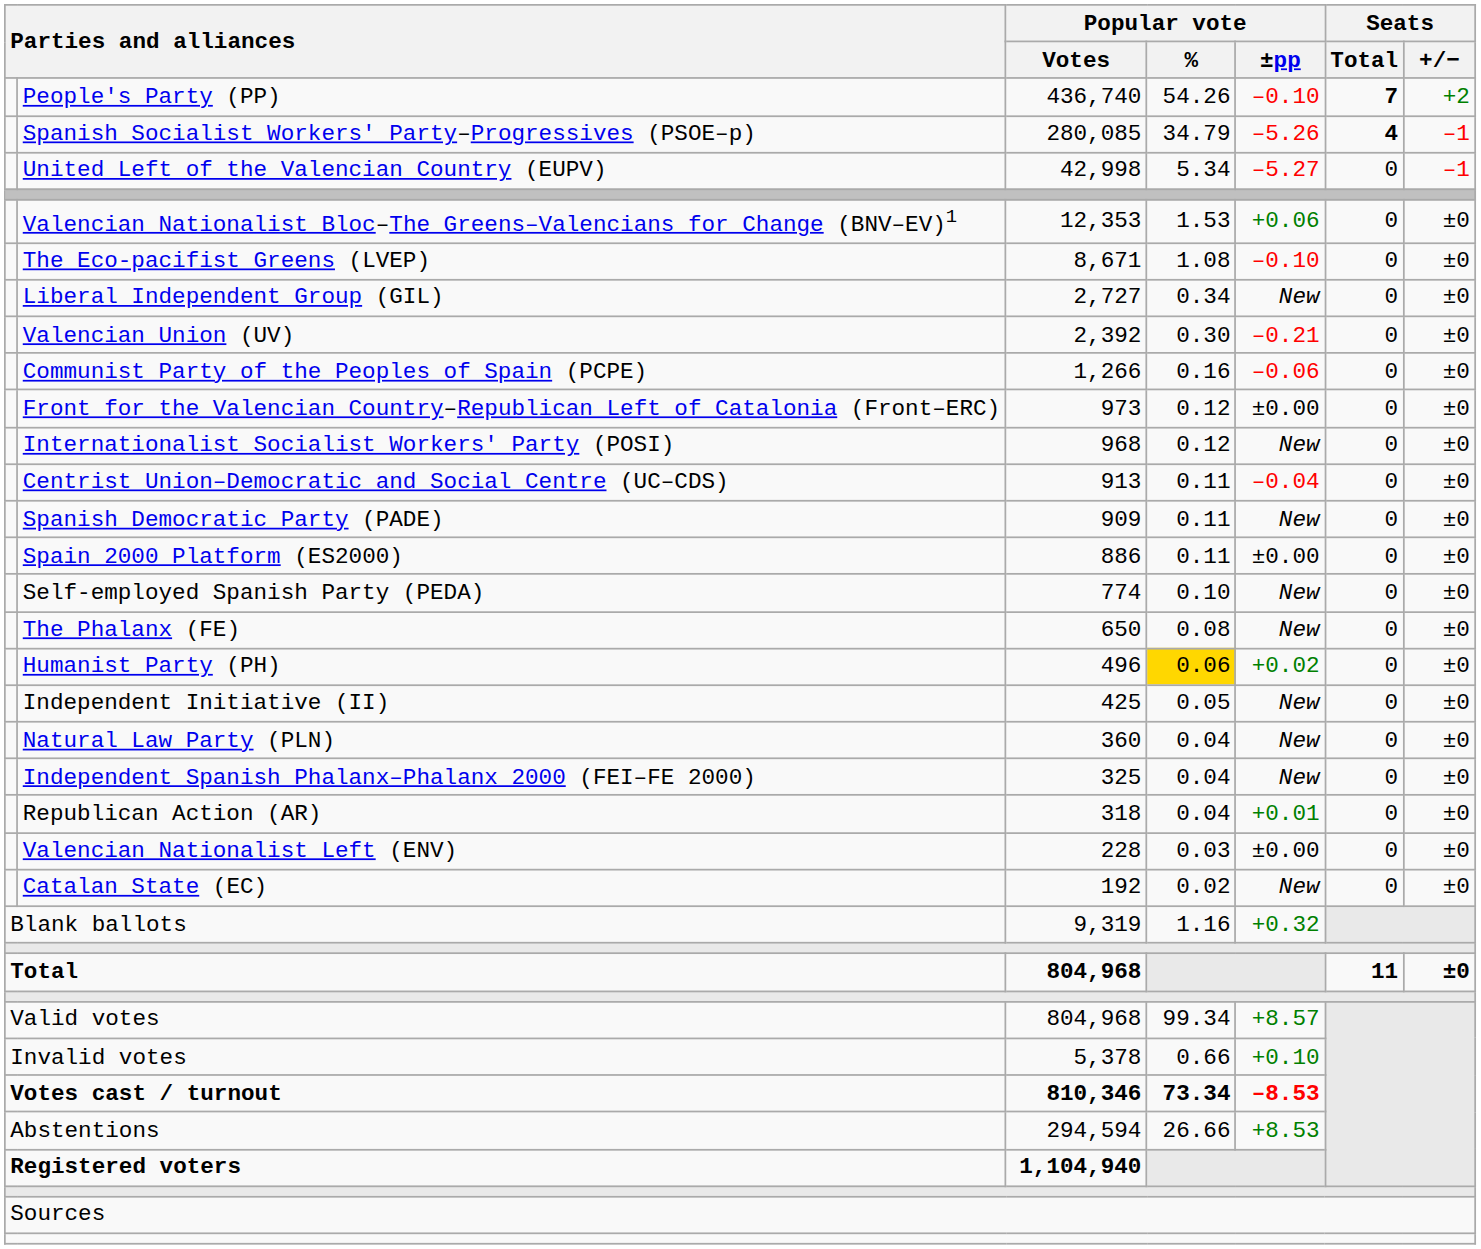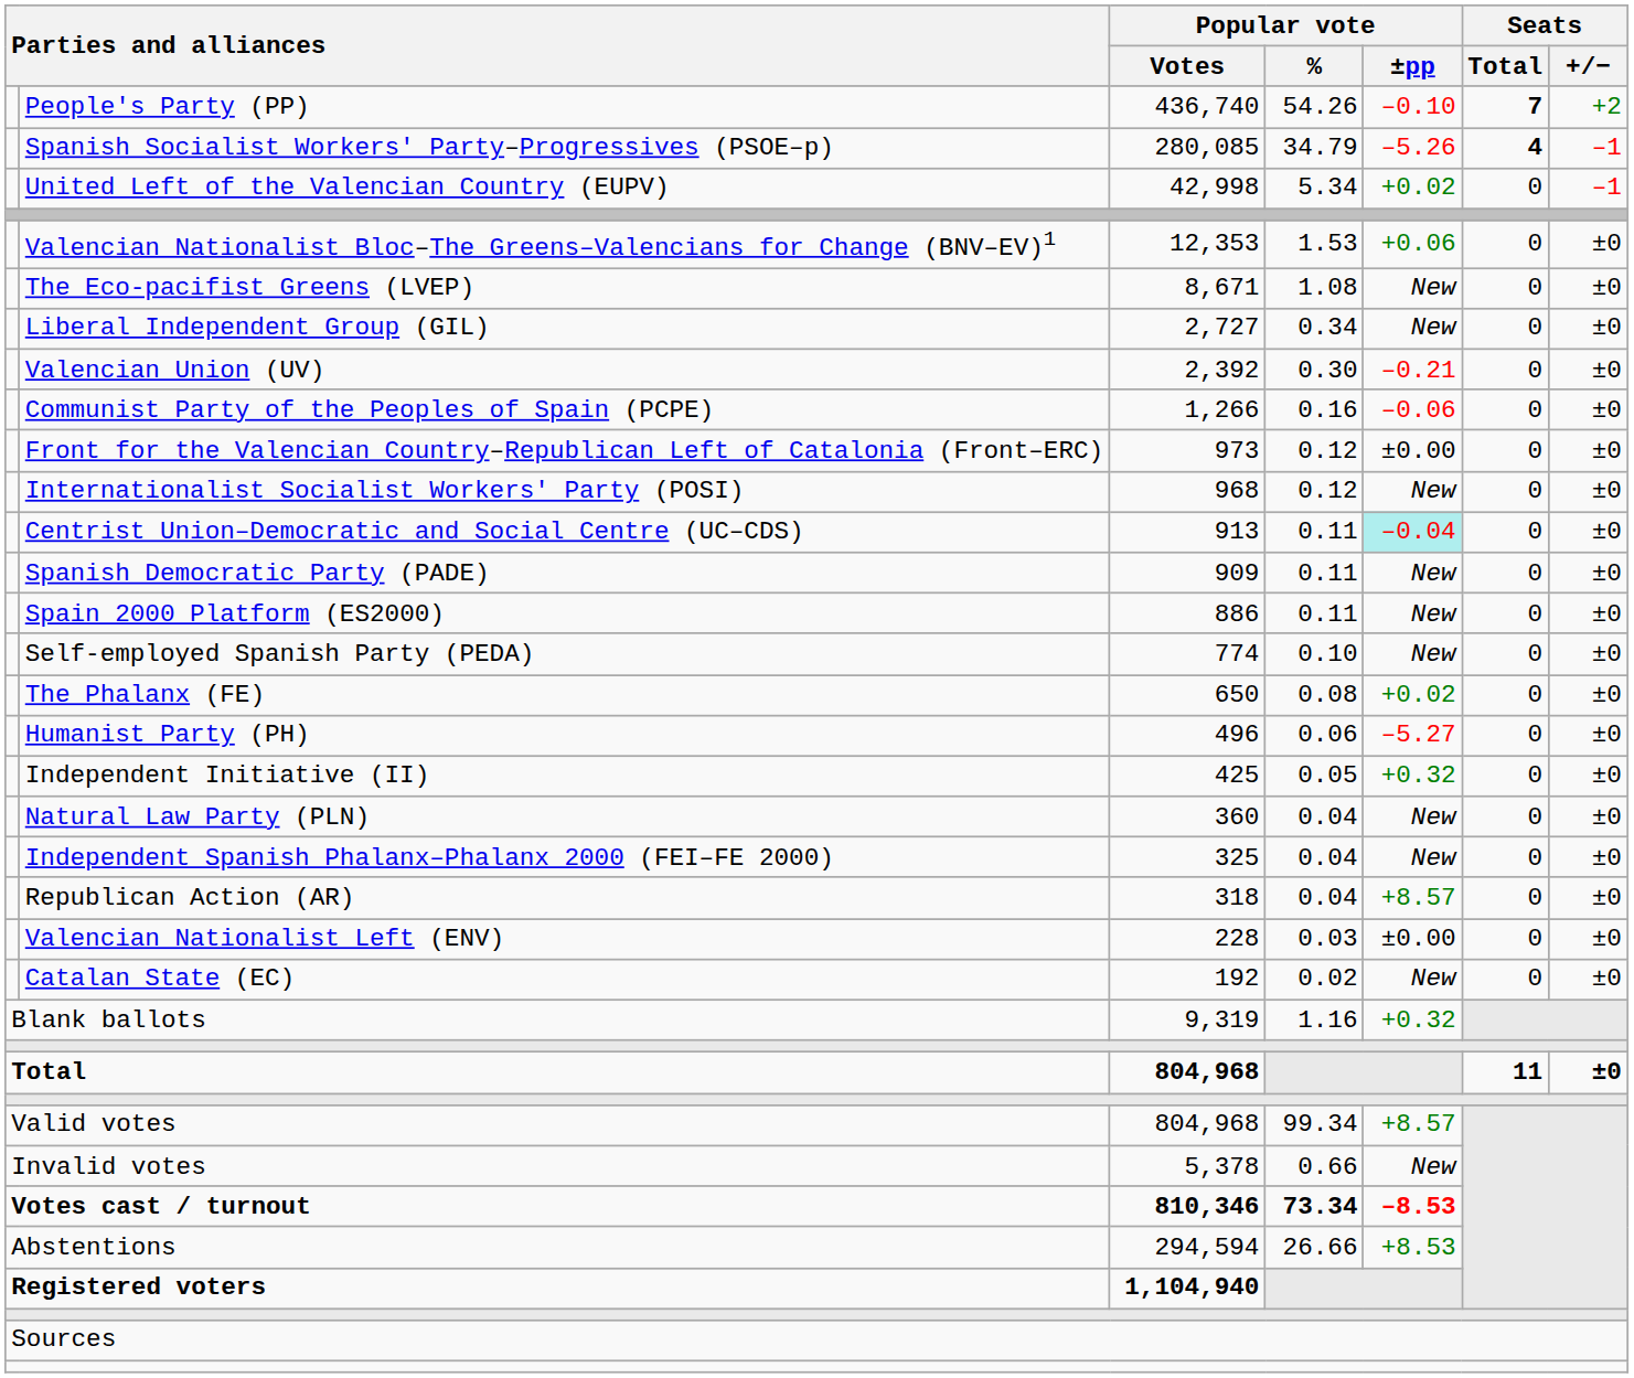United Left of the Valencian Country (EUPV) | Popular vote / ±pp: –5.27 -> +0.02
The Eco-pacifist Greens (LVEP) | Popular vote / ±pp: –0.10 -> New
Centrist Union–Democratic and Social Centre (UC–CDS) | Popular vote / ±pp: no background -> paleturquoise background
Spain 2000 Platform (ES2000) | Popular vote / ±pp: ±0.00 -> New
The Phalanx (FE) | Popular vote / ±pp: New -> +0.02
Humanist Party (PH) | Popular vote / %: gold background -> no background
Humanist Party (PH) | Popular vote / ±pp: +0.02 -> –5.27
Independent Initiative (II) | Popular vote / ±pp: New -> +0.32
Republican Action (AR) | Popular vote / ±pp: +0.01 -> +8.57
Invalid votes | Popular vote / ±pp: +0.10 -> New
